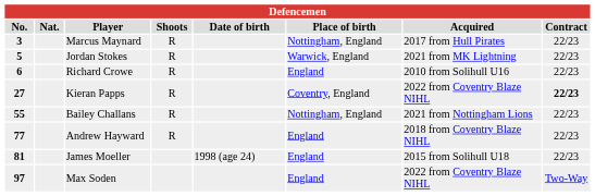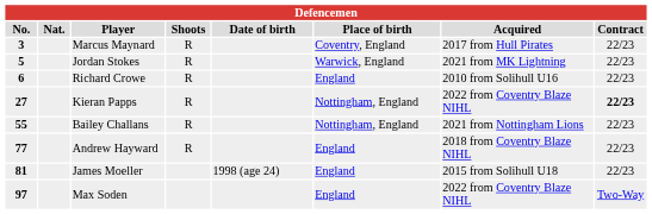Marcus Maynard | Place of birth: Nottingham, England -> Coventry, England
Kieran Papps | Place of birth: Coventry, England -> Nottingham, England
